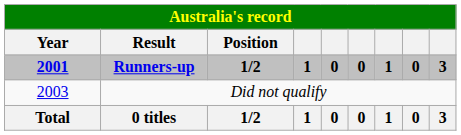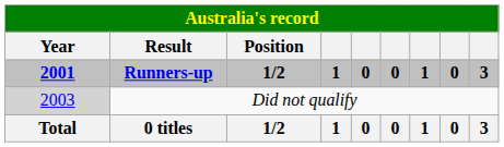Did not qualify | Year: no background -> lightgrey background
